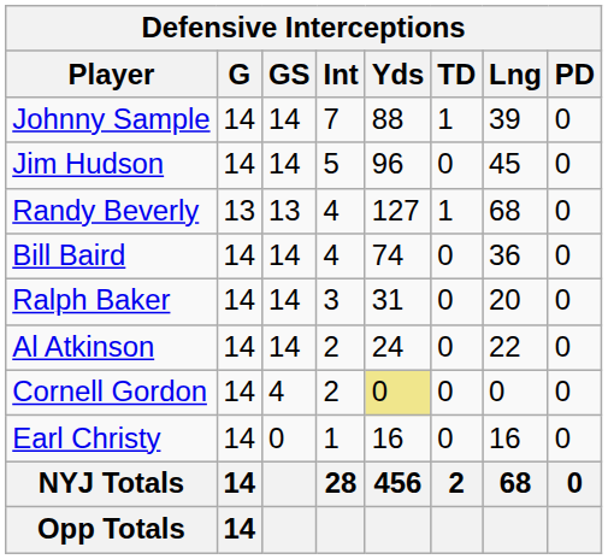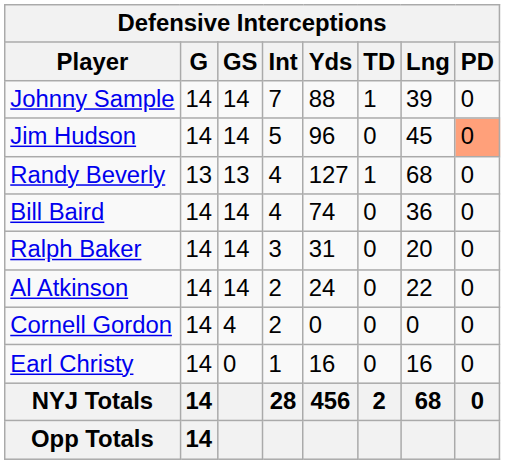Jim Hudson | PD: no background -> lightsalmon background
Cornell Gordon | Yds: khaki background -> no background
